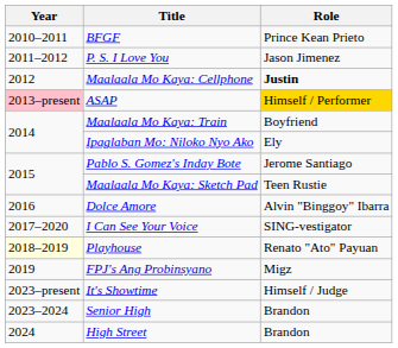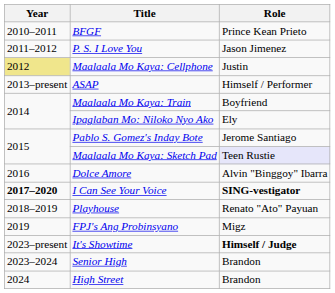Maalaala Mo Kaya: Cellphone | Year: no background -> khaki background
Maalaala Mo Kaya: Cellphone | Role: bold -> normal
ASAP | Year: pink background -> no background
ASAP | Role: gold background -> no background
Maalaala Mo Kaya: Sketch Pad | Role: no background -> lavender background
I Can See Your Voice | Year: normal -> bold
I Can See Your Voice | Role: normal -> bold
Playhouse | Year: lightyellow background -> no background
It's Showtime | Role: normal -> bold
